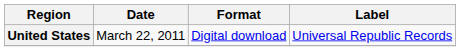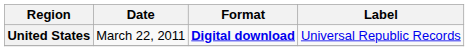United States | Format: normal -> bold
